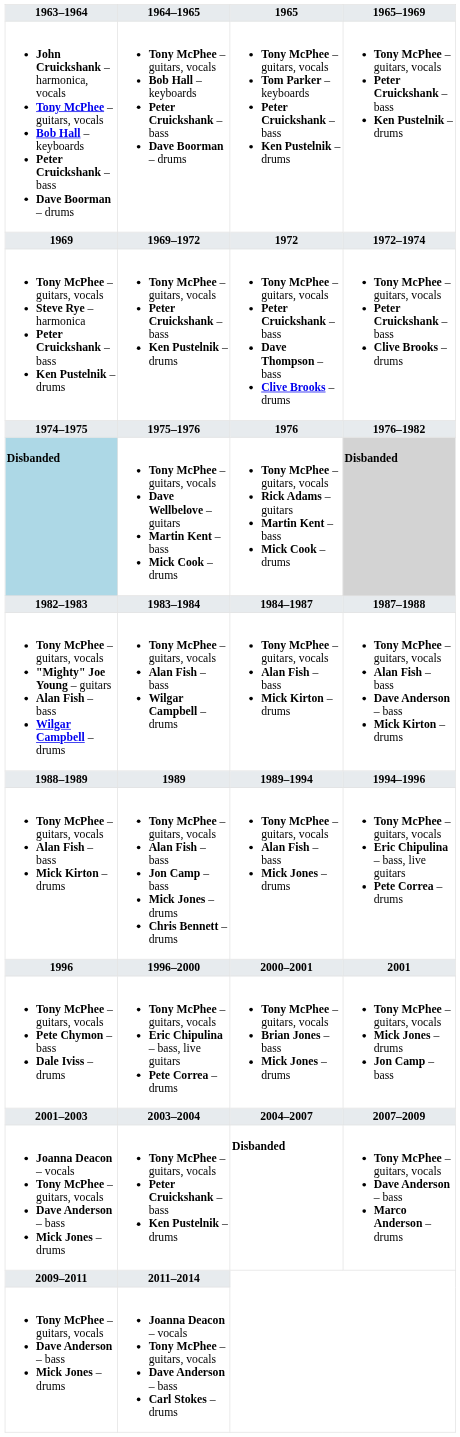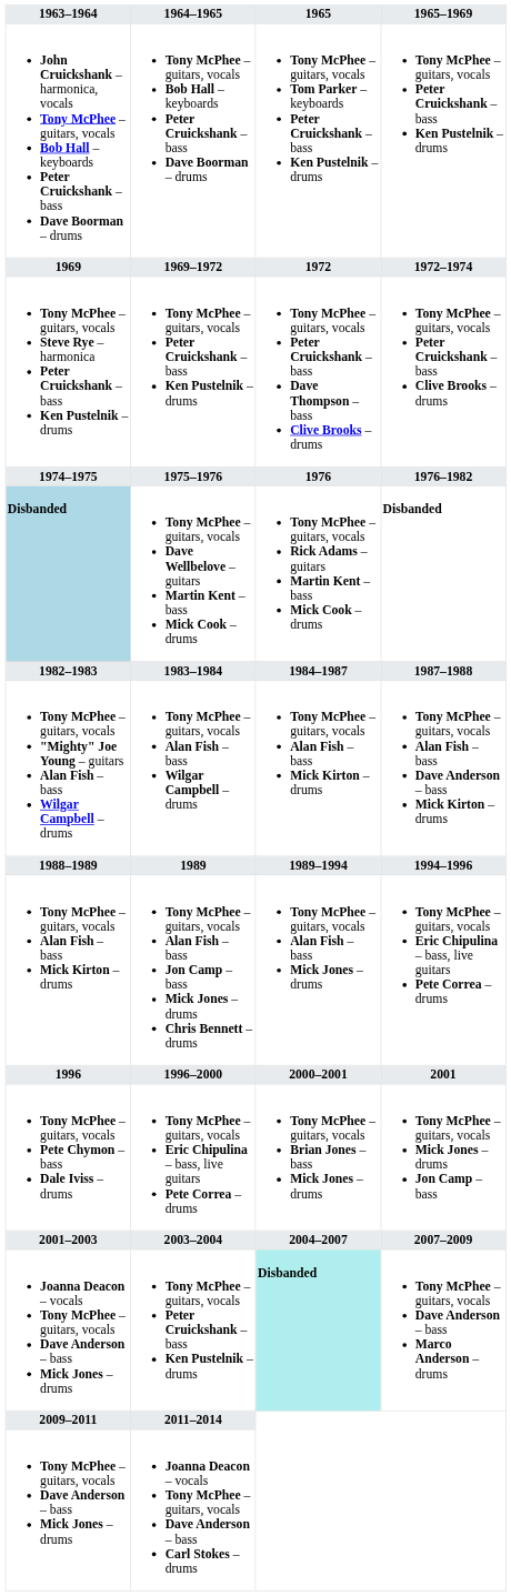row 6 | 1965–1969: lightgrey background -> no background
row 14 | 1965: no background -> paleturquoise background
